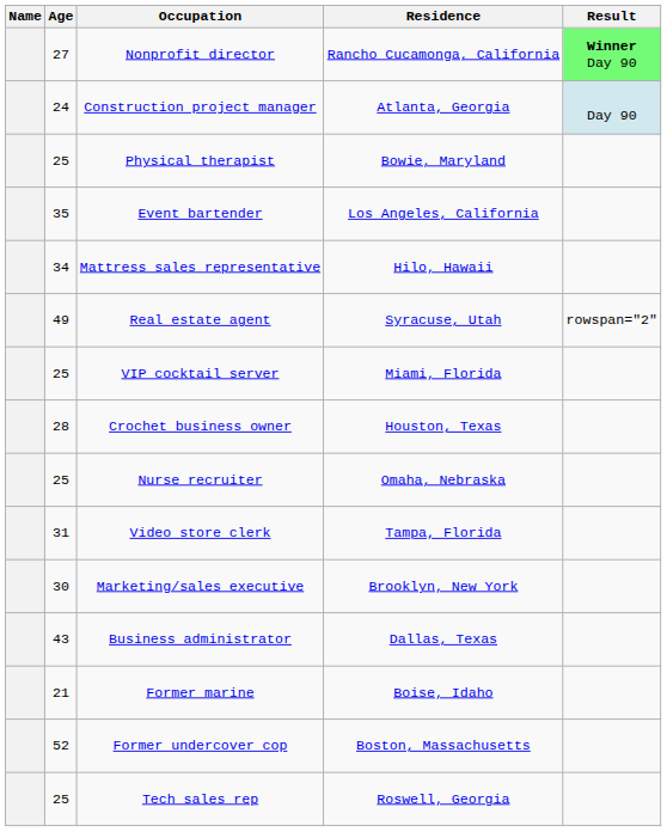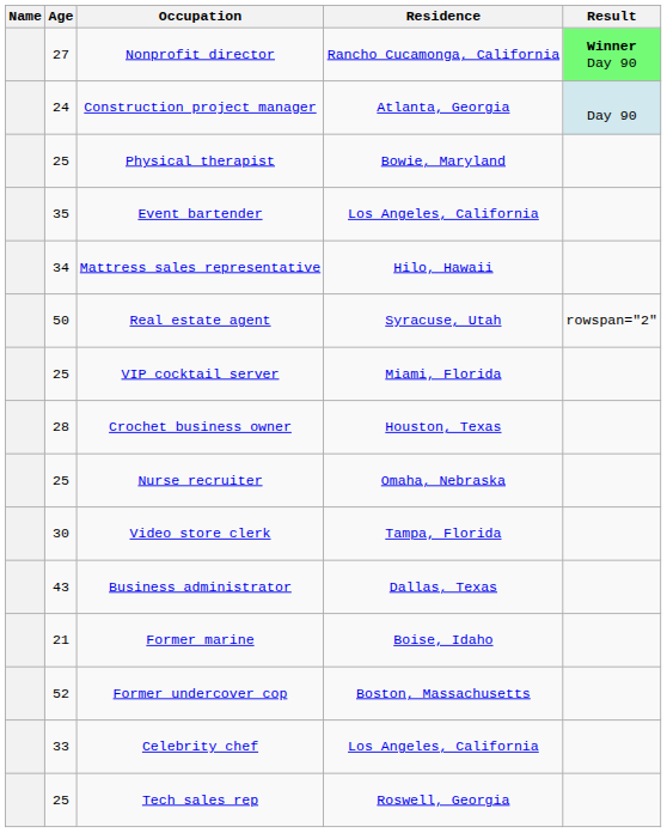Real estate agent | Age: 49 -> 50
Video store clerk | Age: 31 -> 30
- row: 30 | Marketing/sales executive | Brooklyn, New York
+ row: 33 | Celebrity chef | Los Angeles, California
